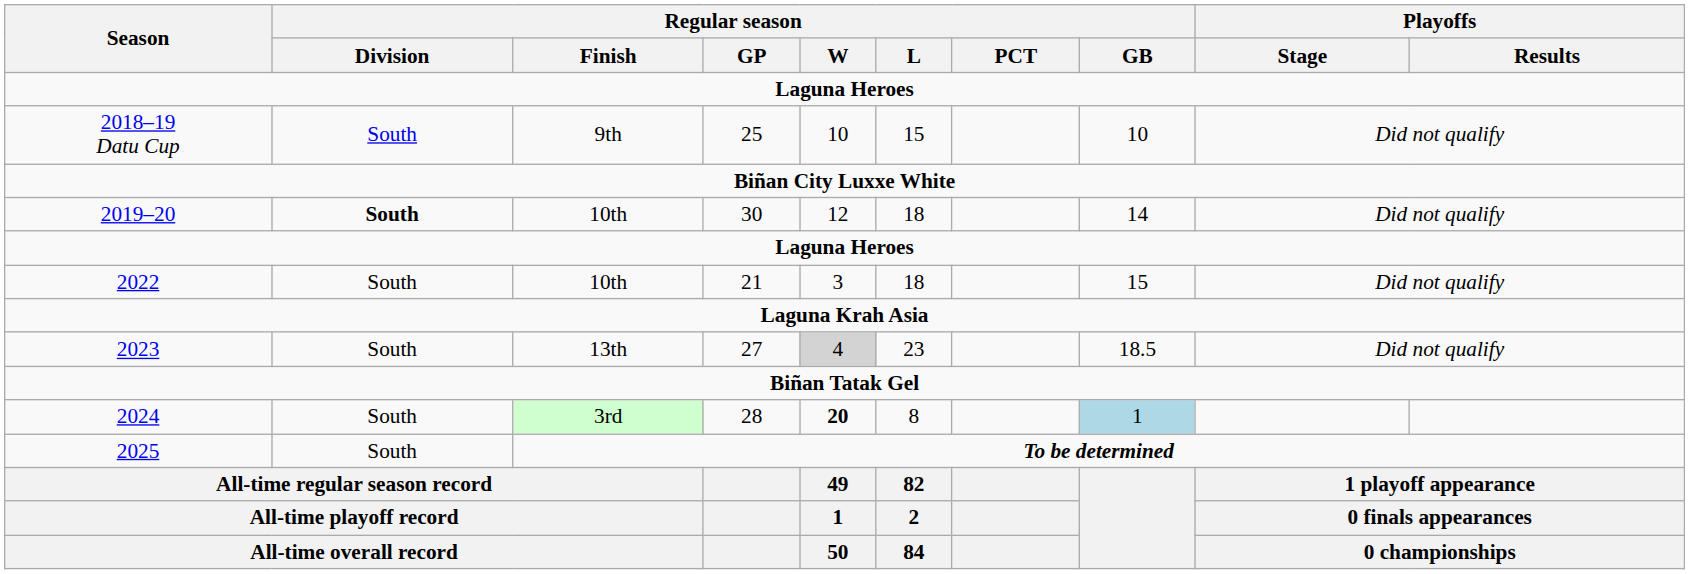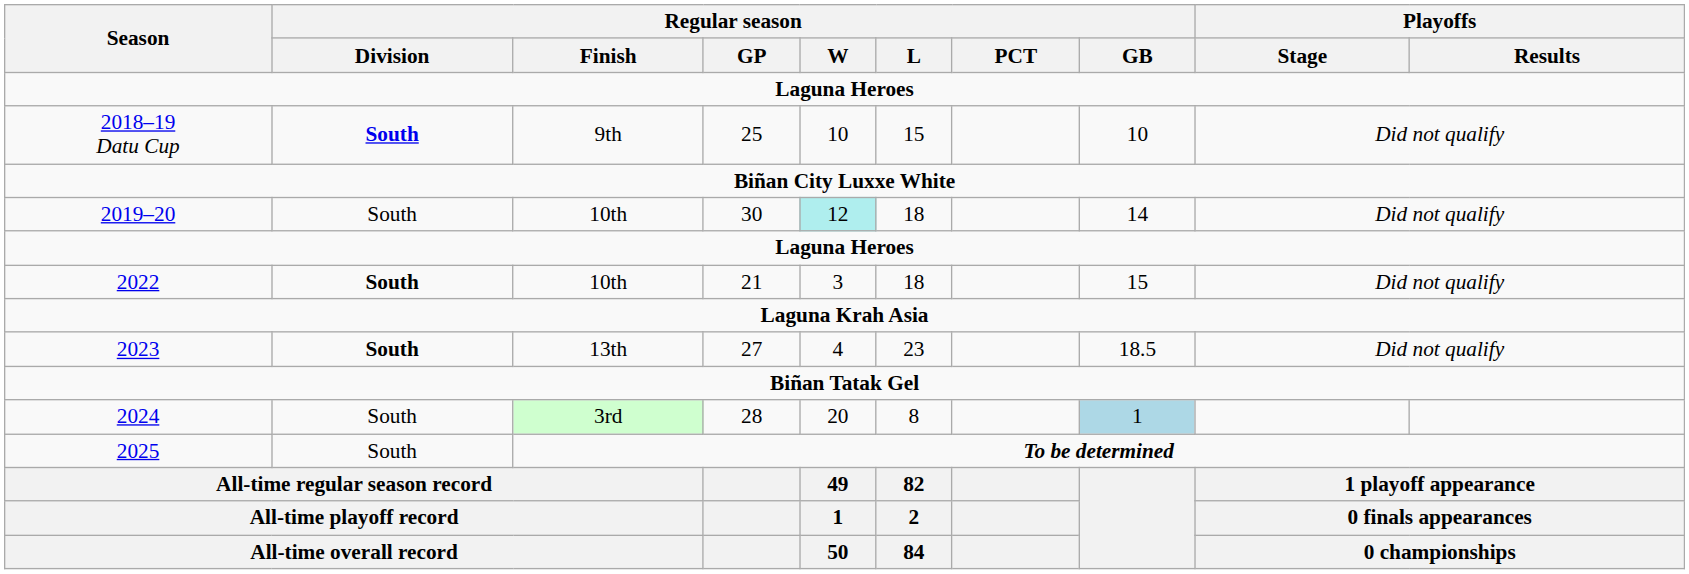2018–19 Datu Cup | Regular season / Division: normal -> bold
2019–20 | Regular season / Division: bold -> normal
2019–20 | Regular season / W: no background -> paleturquoise background
2022 | Regular season / Division: normal -> bold
2023 | Regular season / Division: normal -> bold
2023 | Regular season / W: lightgrey background -> no background
2024 | Regular season / W: bold -> normal
